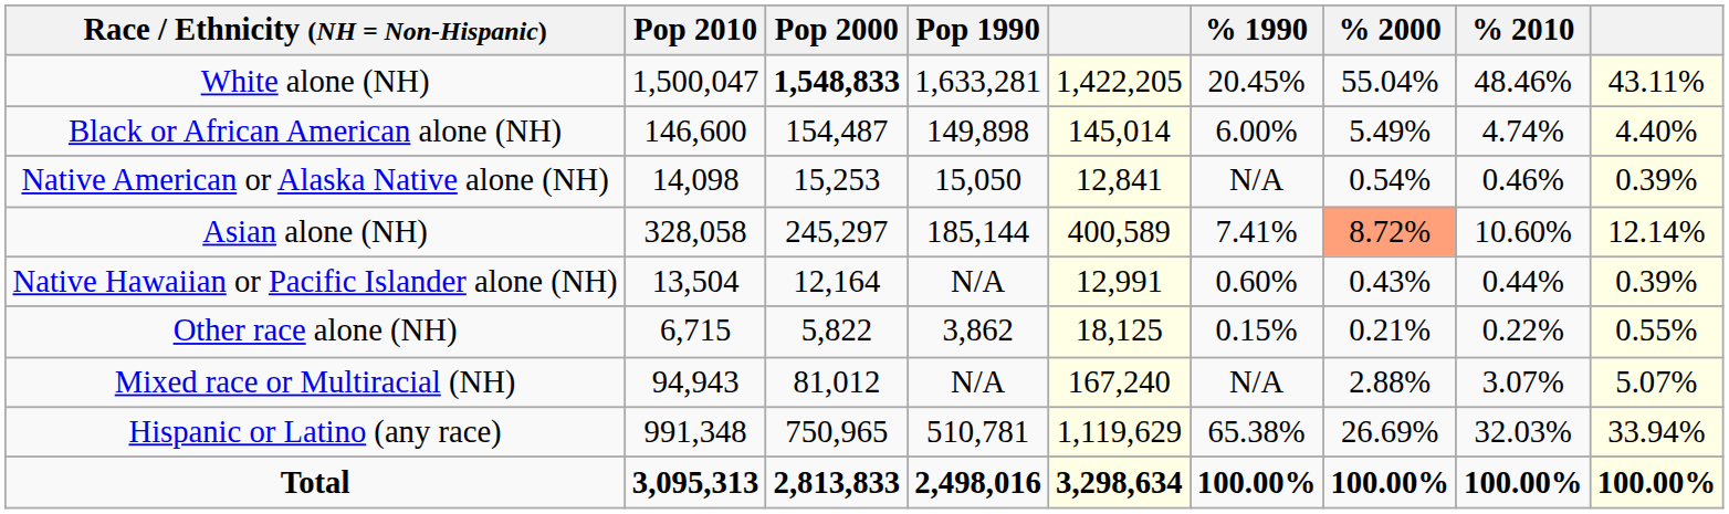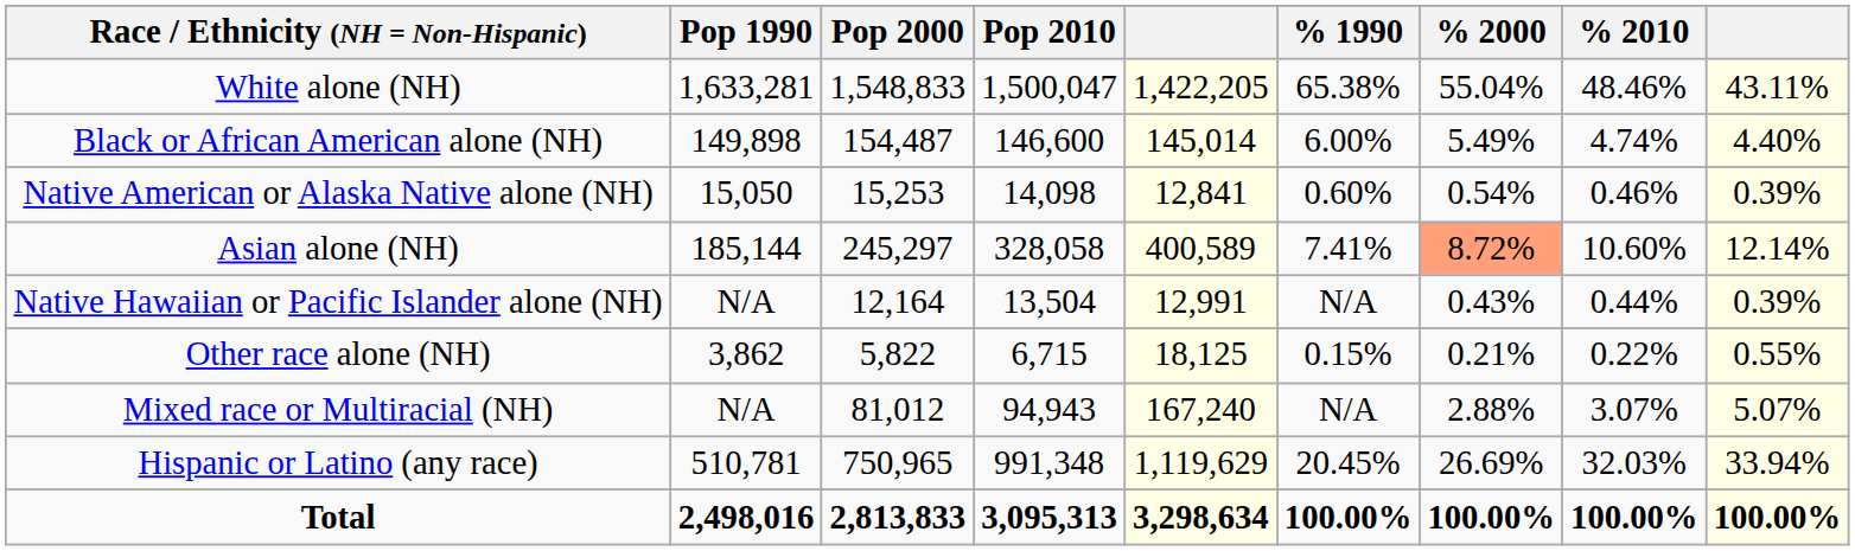columns swapped: Pop 1990 <-> Pop 2010
White alone (NH) | Pop 2000: bold -> normal
White alone (NH) | % 1990: 20.45% -> 65.38%
Native American or Alaska Native alone (NH) | % 1990: N/A -> 0.60%
Native Hawaiian or Pacific Islander alone (NH) | % 1990: 0.60% -> N/A
Hispanic or Latino (any race) | % 1990: 65.38% -> 20.45%
